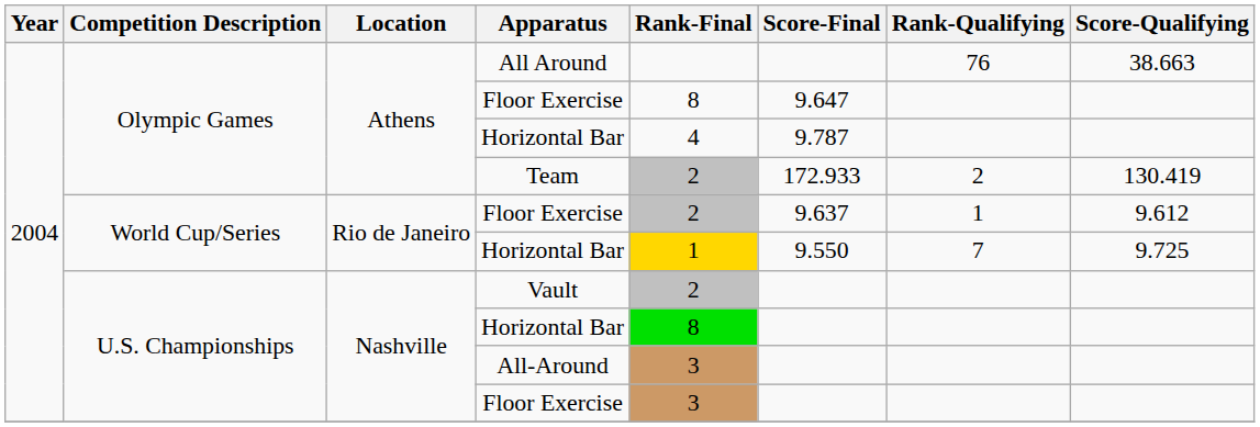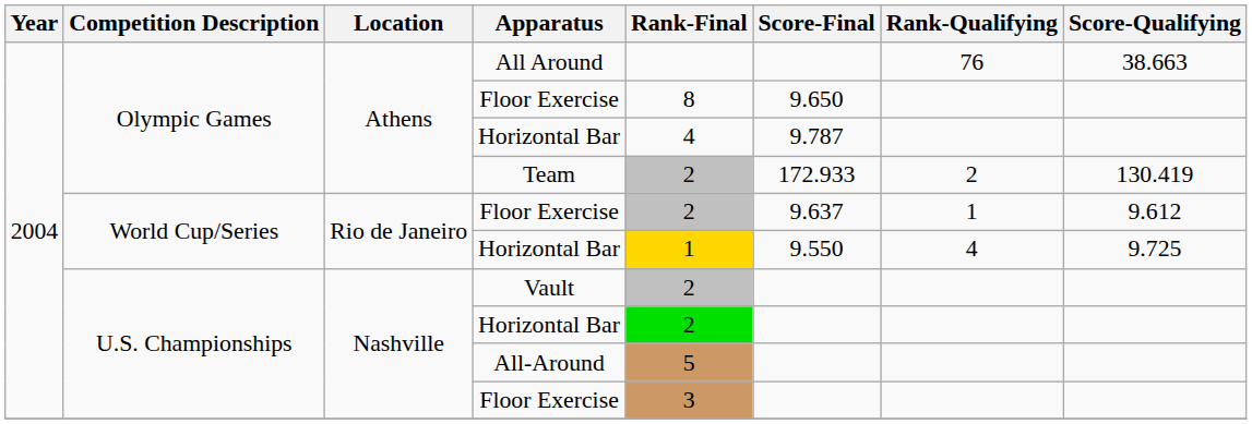Olympic Games / Floor Exercise | Score-Final: 9.647 -> 9.650
World Cup/Series / Horizontal Bar | Rank-Qualifying: 7 -> 4
U.S. Championships / Horizontal Bar | Rank-Final: 8 -> 2
All-Around | Rank-Final: 3 -> 5
